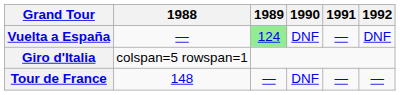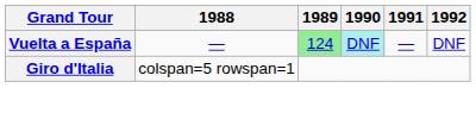Vuelta a España | 1990: no background -> paleturquoise background
- row: Tour de France | 148 | — | DNF | — | —
